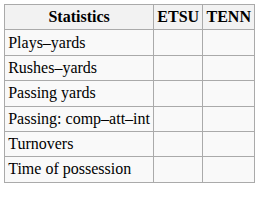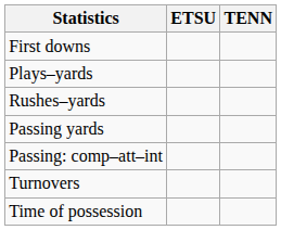+ row: First downs
